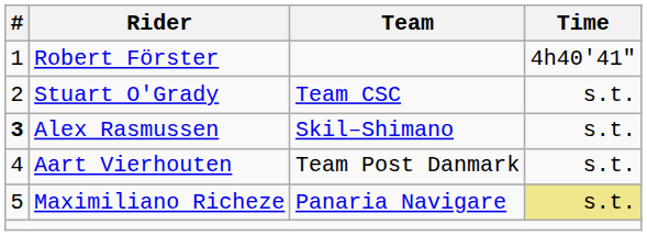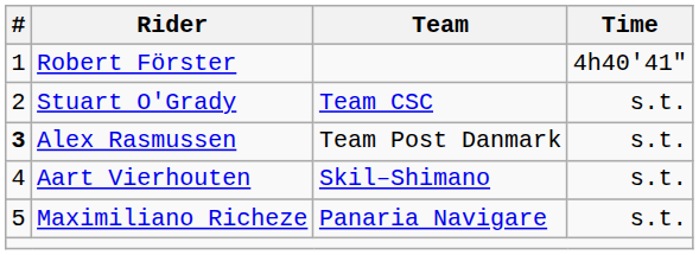Alex Rasmussen | Team: Skil–Shimano -> Team Post Danmark
Aart Vierhouten | Team: Team Post Danmark -> Skil–Shimano
Maximiliano Richeze | Time: khaki background -> no background
